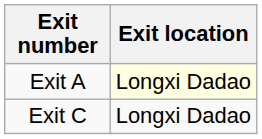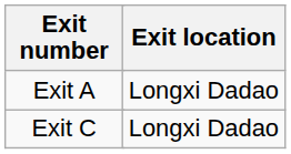Exit A | Exit location: lightyellow background -> no background
